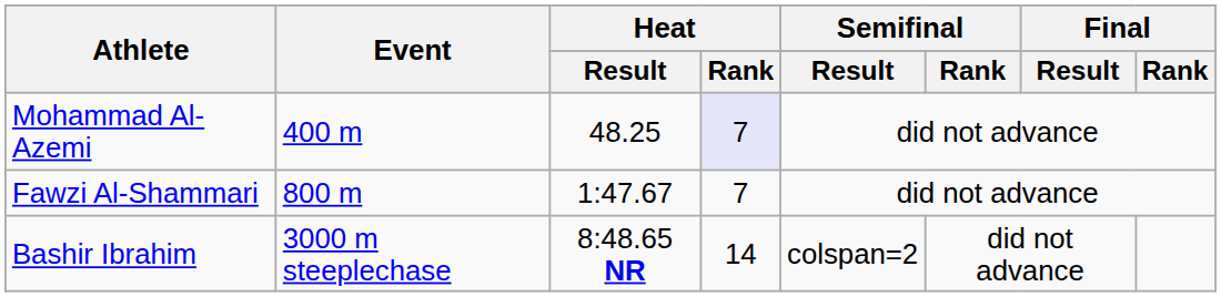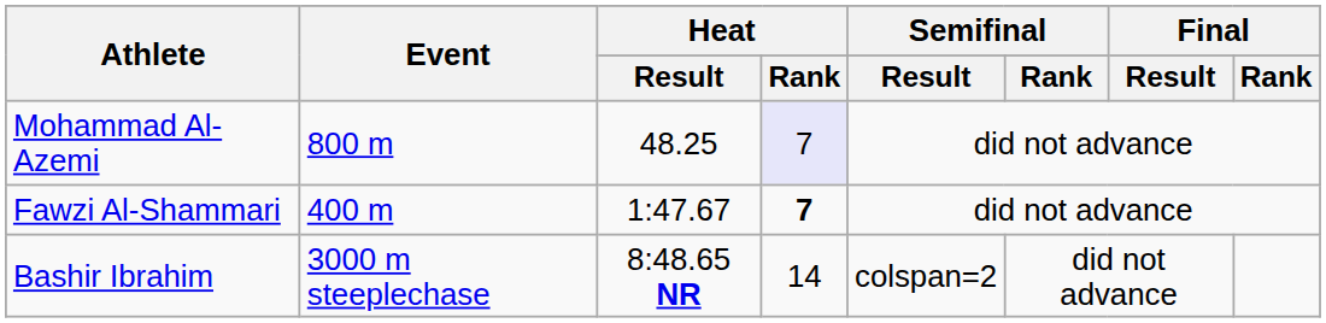Mohammad Al-Azemi | Event: 400 m -> 800 m
Fawzi Al-Shammari | Event: 800 m -> 400 m
Fawzi Al-Shammari | Heat / Rank: normal -> bold
